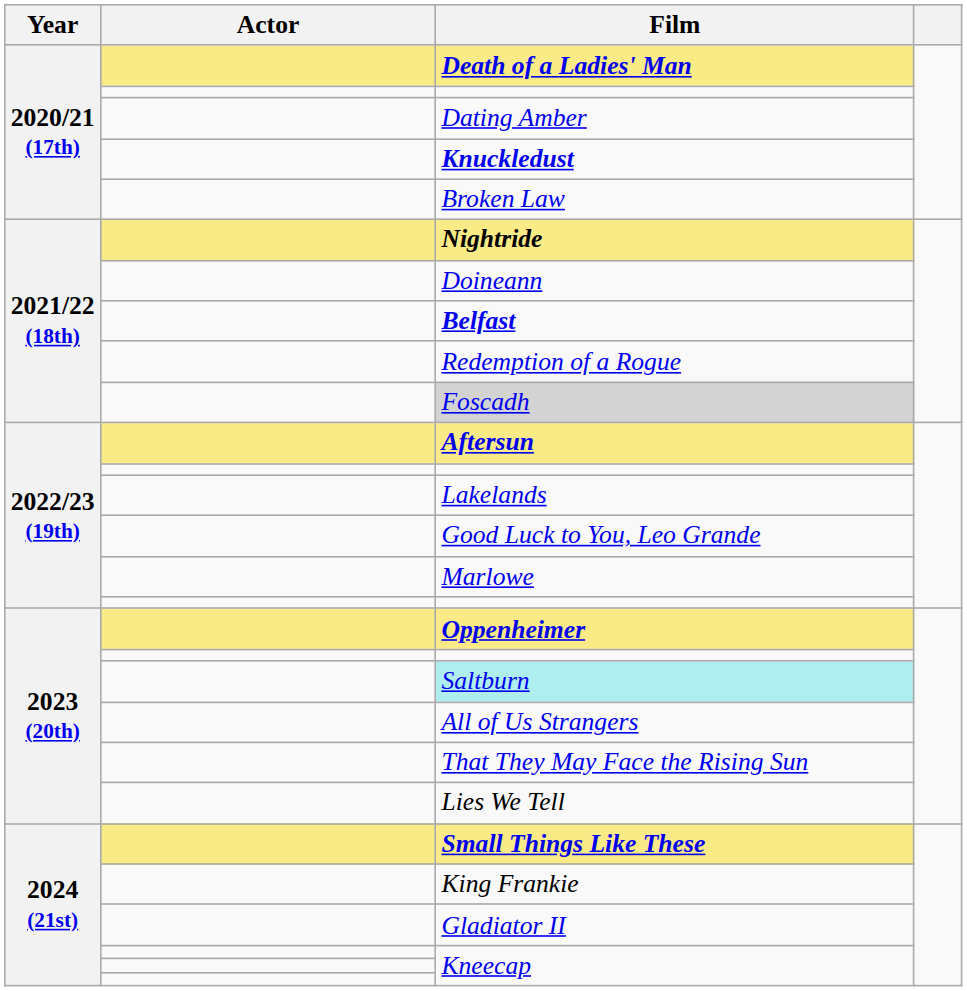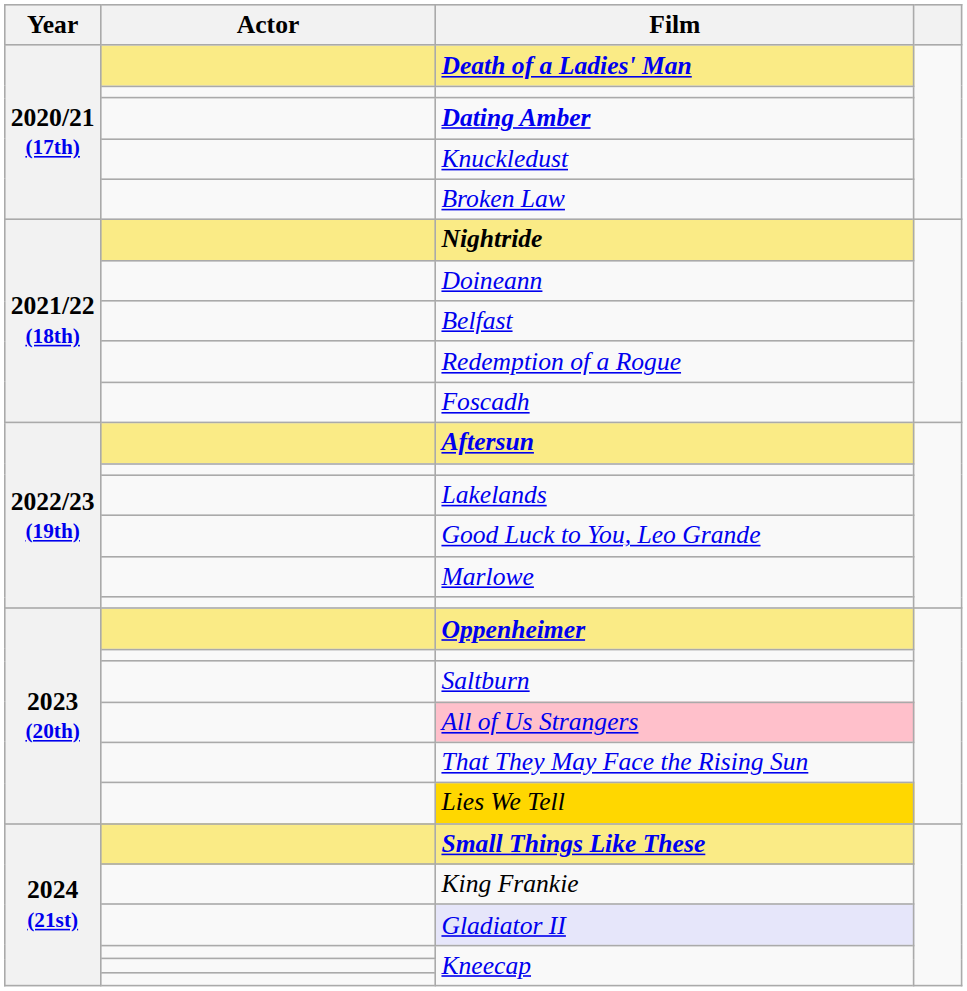Dating Amber | Film: normal -> bold
Knuckledust | Film: bold -> normal
Belfast | Film: bold -> normal
Foscadh | Film: lightgrey background -> no background
Saltburn | Film: paleturquoise background -> no background
All of Us Strangers | Film: no background -> pink background
Lies We Tell | Film: no background -> gold background
Gladiator II | Film: no background -> lavender background
